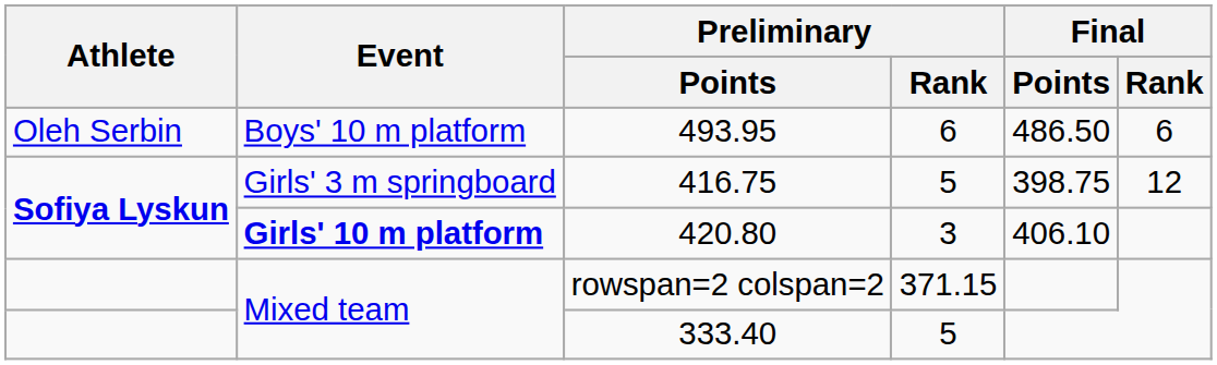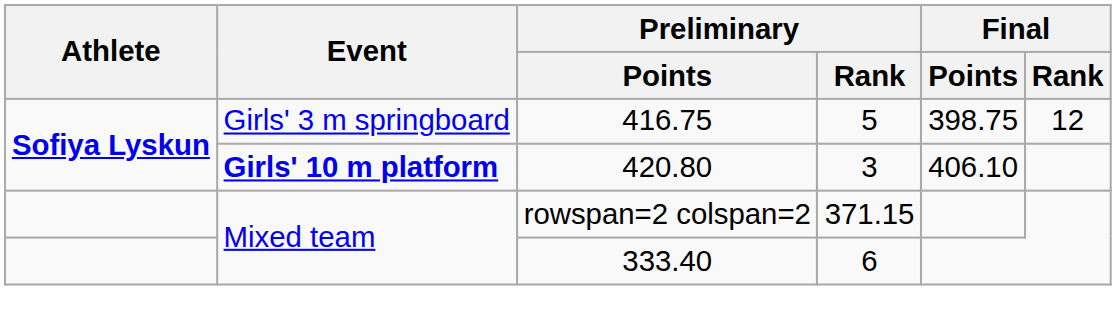- row: Oleh Serbin | Boys' 10 m platform | 493.95 | 6 | 486.50 | 6
333.40 | Preliminary / Rank: 5 -> 6
